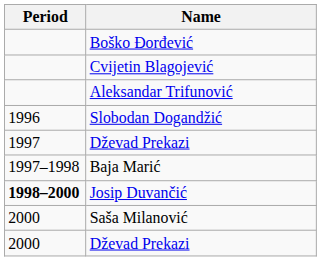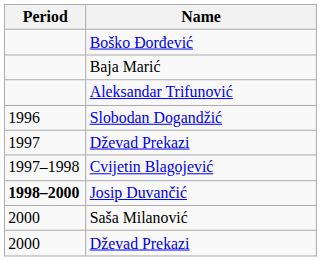row 3 | Name: Cvijetin Blagojević -> Baja Marić
row 7 | Name: Baja Marić -> Cvijetin Blagojević
